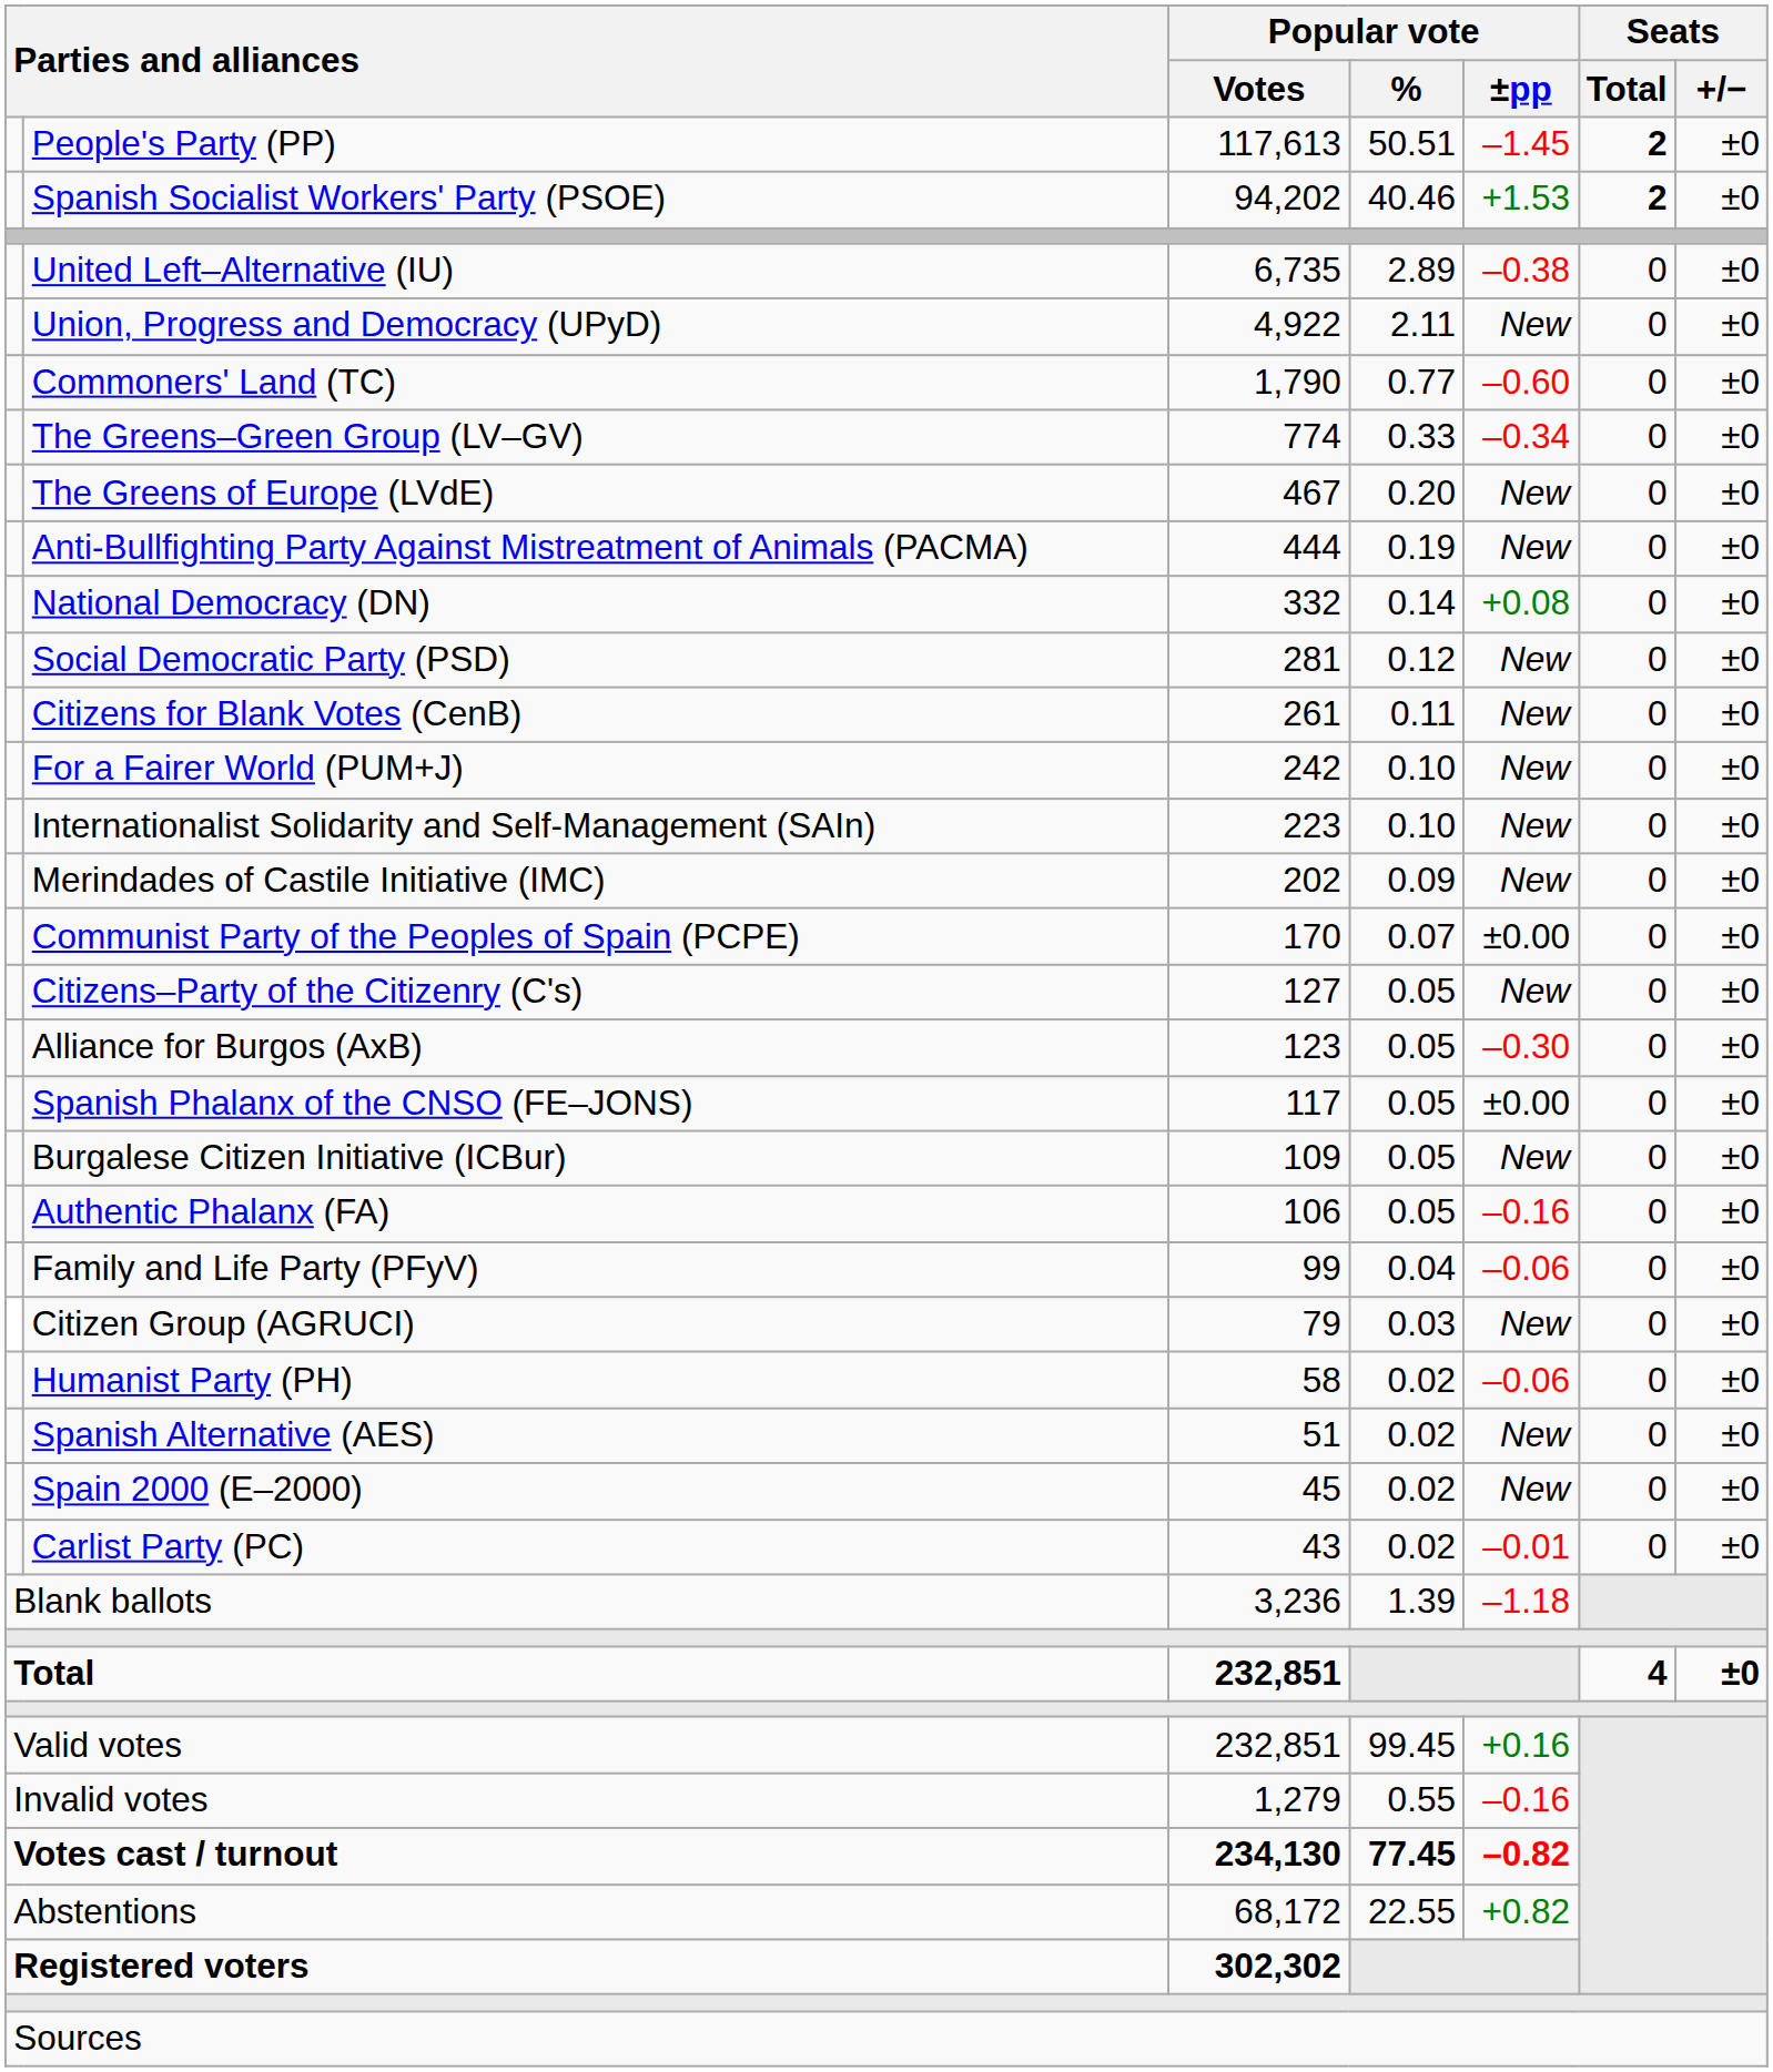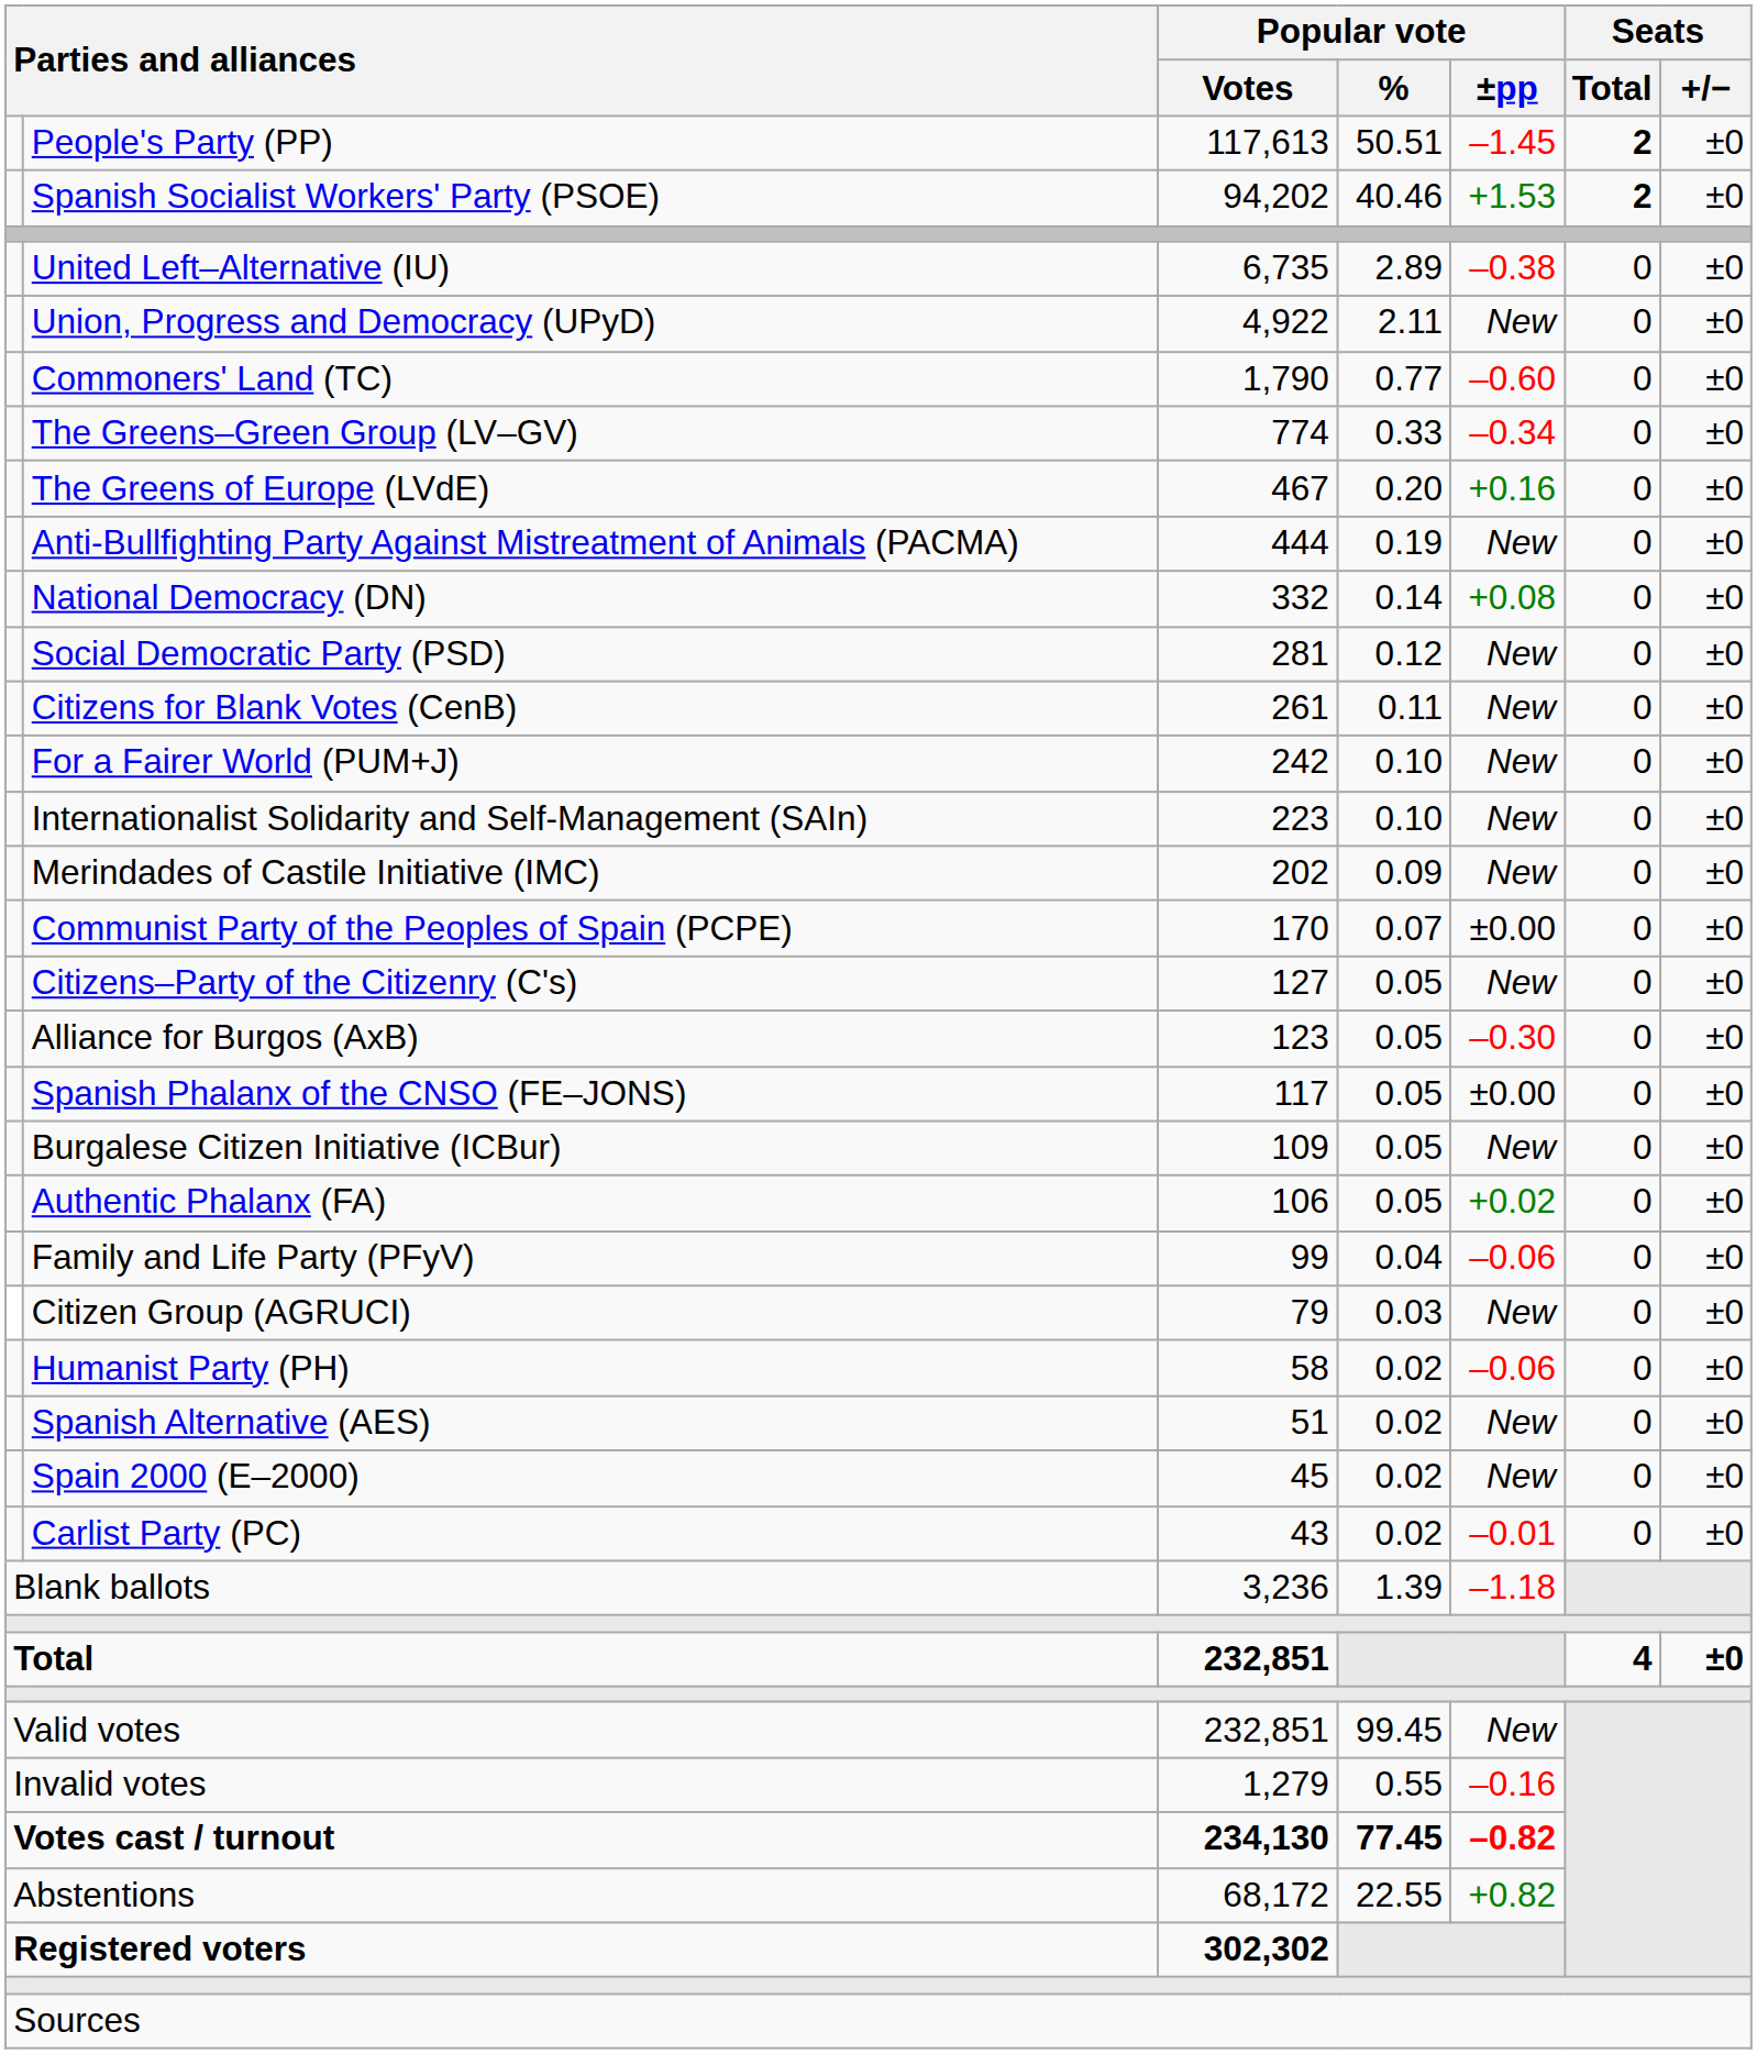The Greens of Europe (LVdE) | Popular vote / ±pp: New -> +0.16
Authentic Phalanx (FA) | Popular vote / ±pp: –0.16 -> +0.02
Valid votes | Popular vote / ±pp: +0.16 -> New
